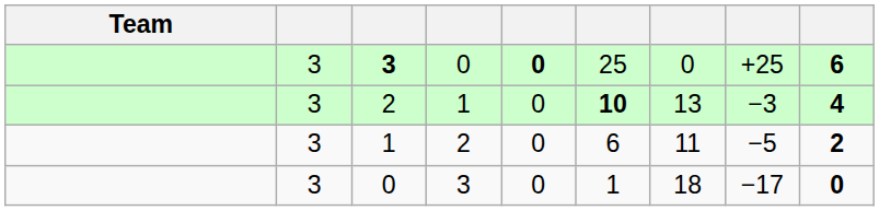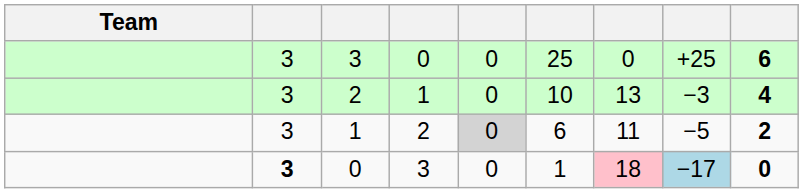row 2 | column 3: bold -> normal
row 2 | column 5: bold -> normal
row 3 | column 6: bold -> normal
row 4 | column 5: no background -> lightgrey background
row 5 | column 2: normal -> bold
row 5 | column 7: no background -> pink background
row 5 | column 8: no background -> lightblue background
